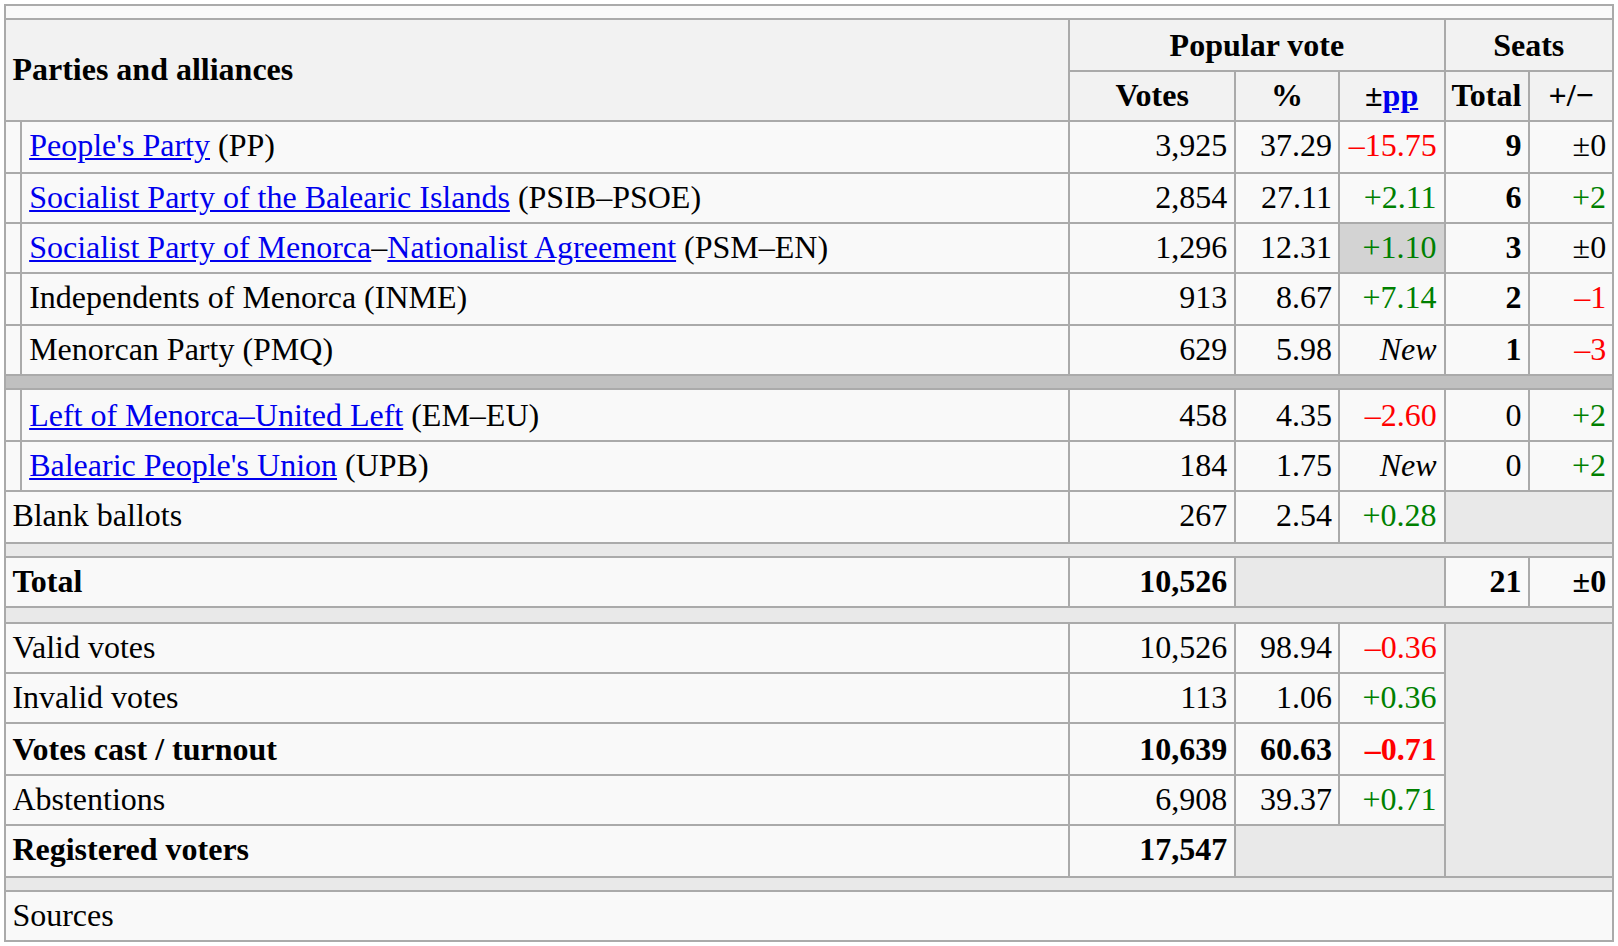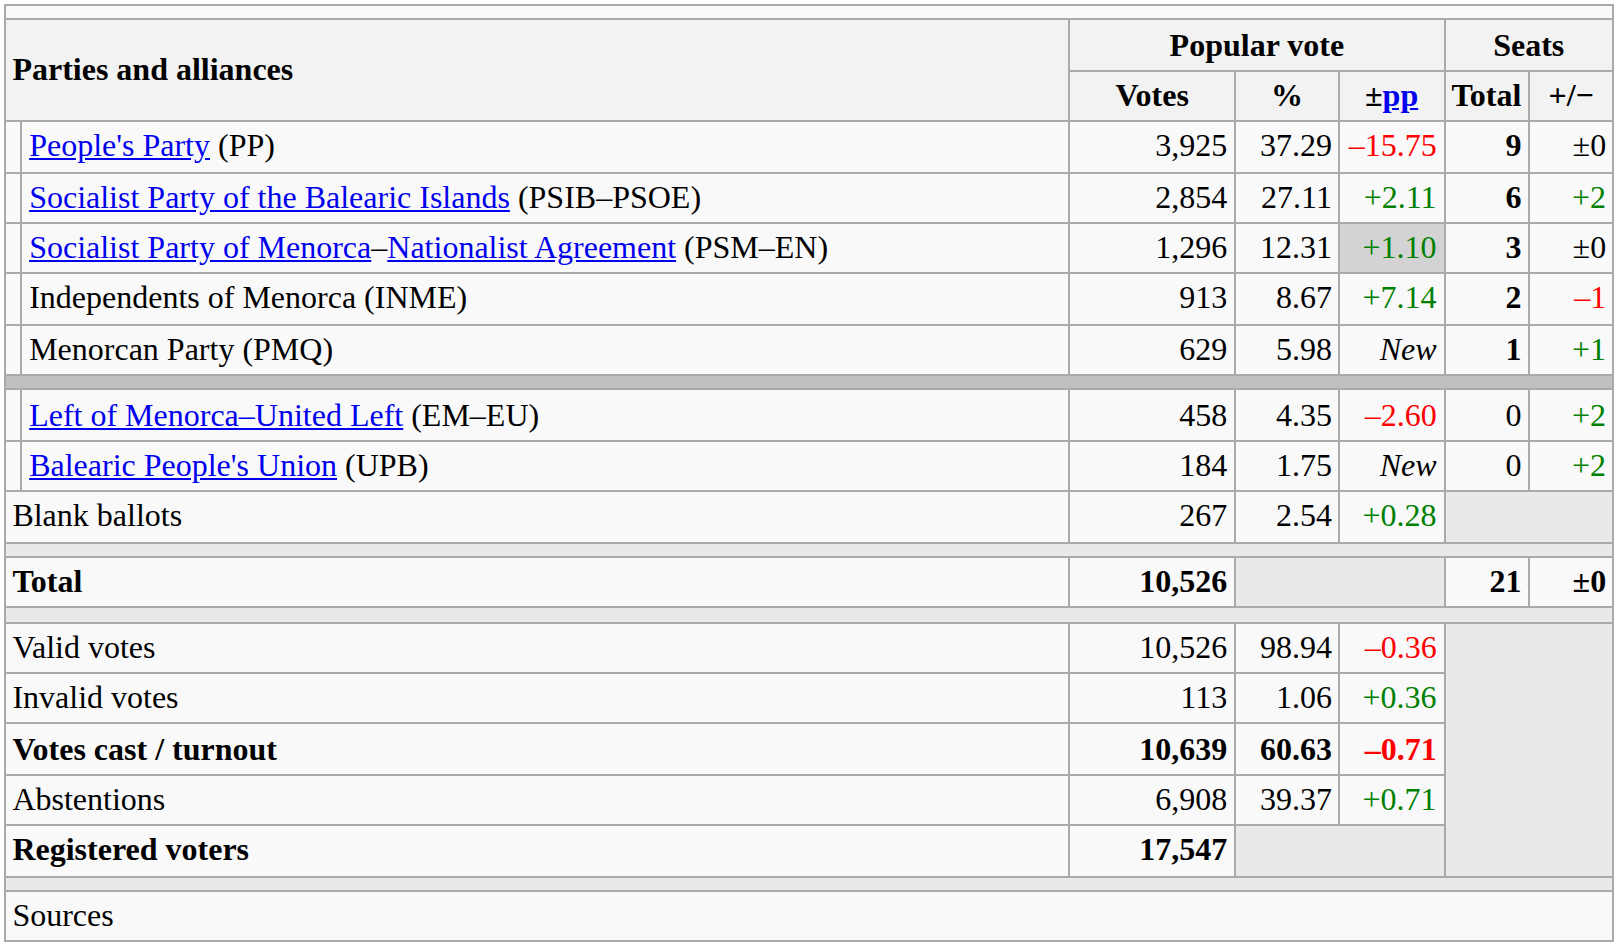Menorcan Party (PMQ) | column 7: –3 -> +1
